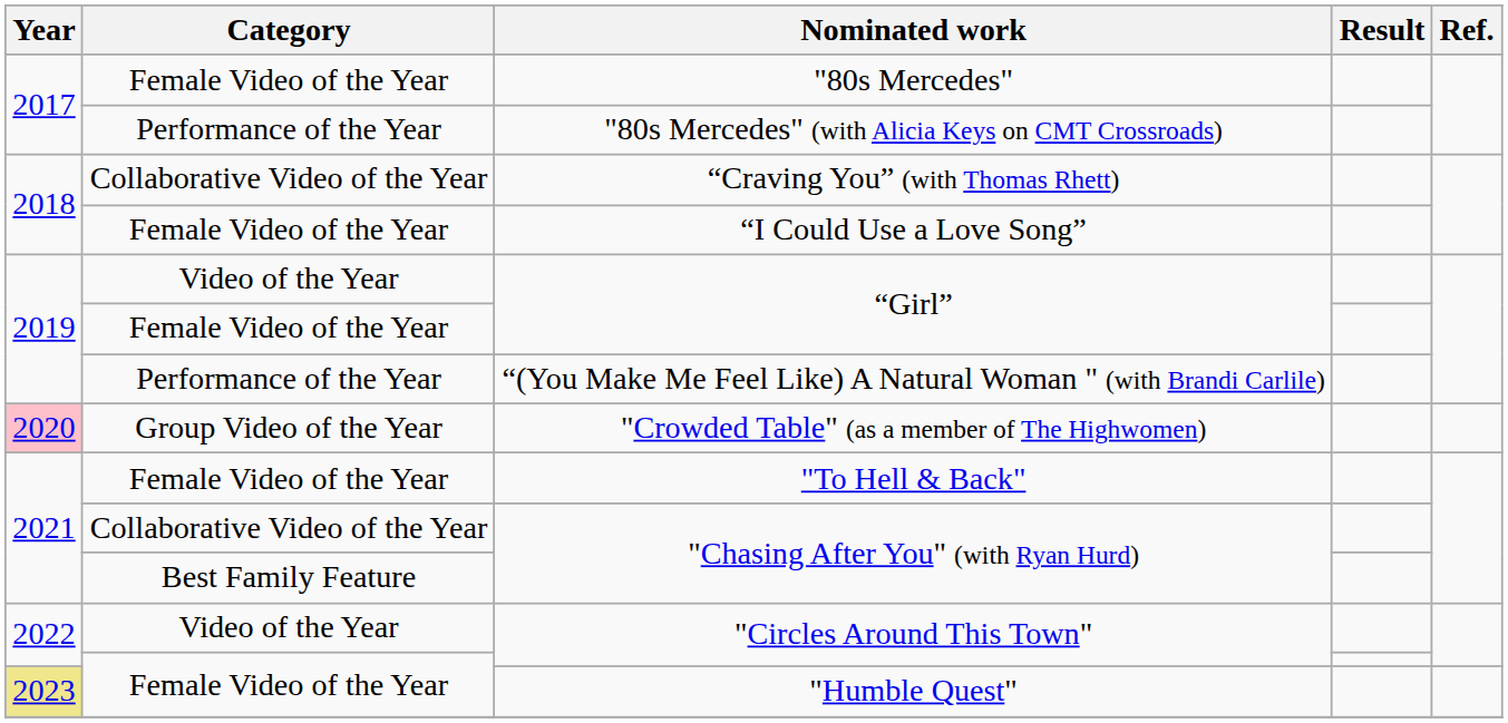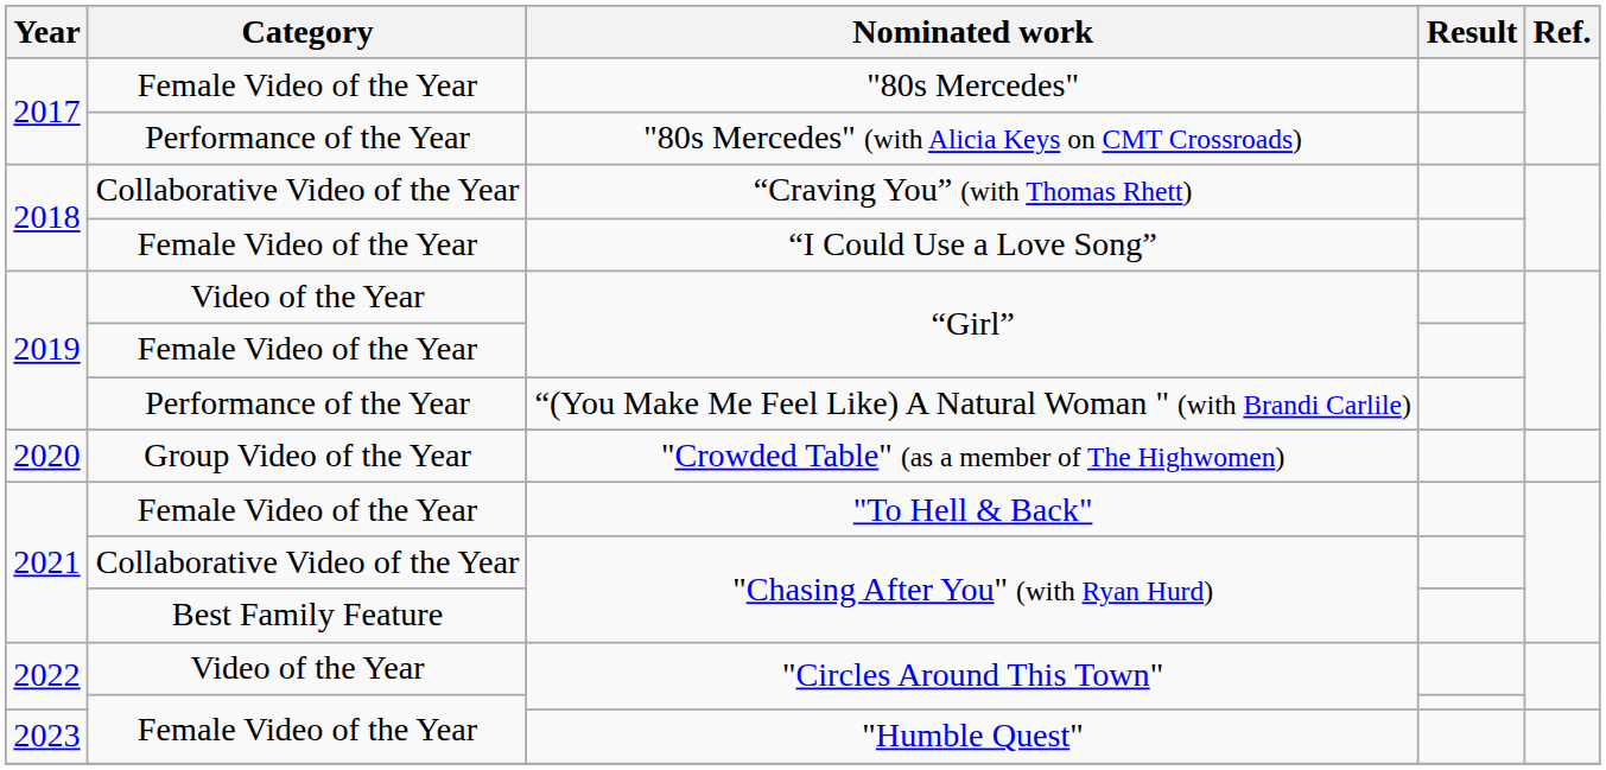"Crowded Table" (as a member of The Highwomen) | Year: pink background -> no background
"Humble Quest" | Year: khaki background -> no background
